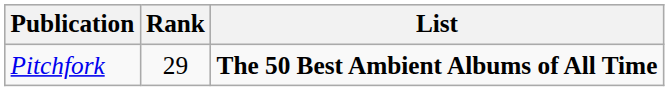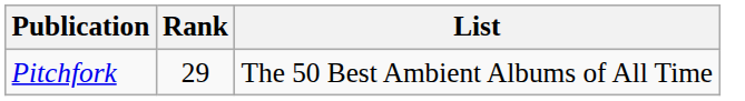row 2 | List: bold -> normal
